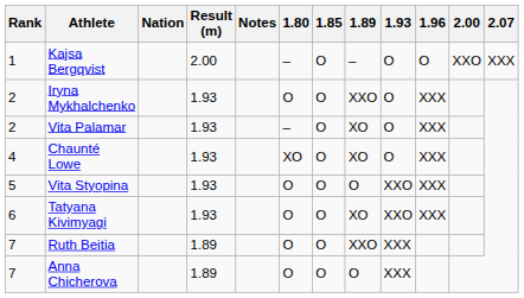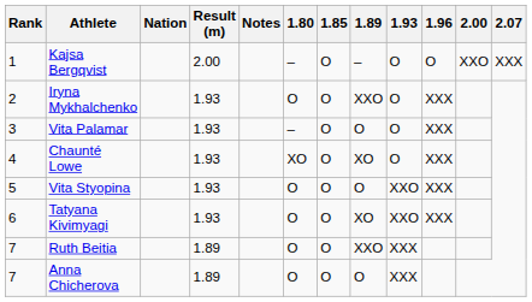Vita Palamar | Rank: 2 -> 3
Vita Palamar | 1.89: XO -> O
